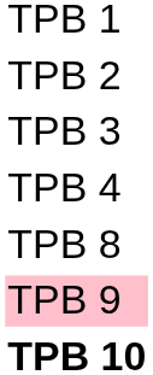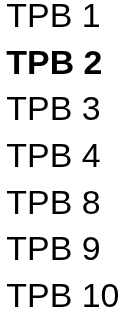TPB 2 | column 1: normal -> bold
TPB 9 | column 1: pink background -> no background
TPB 10 | column 1: bold -> normal
